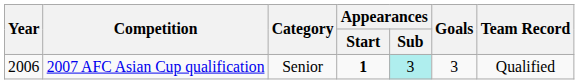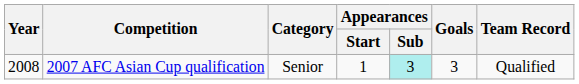2007 AFC Asian Cup qualification | Year: 2006 -> 2008
2007 AFC Asian Cup qualification | Appearances / Start: bold -> normal
